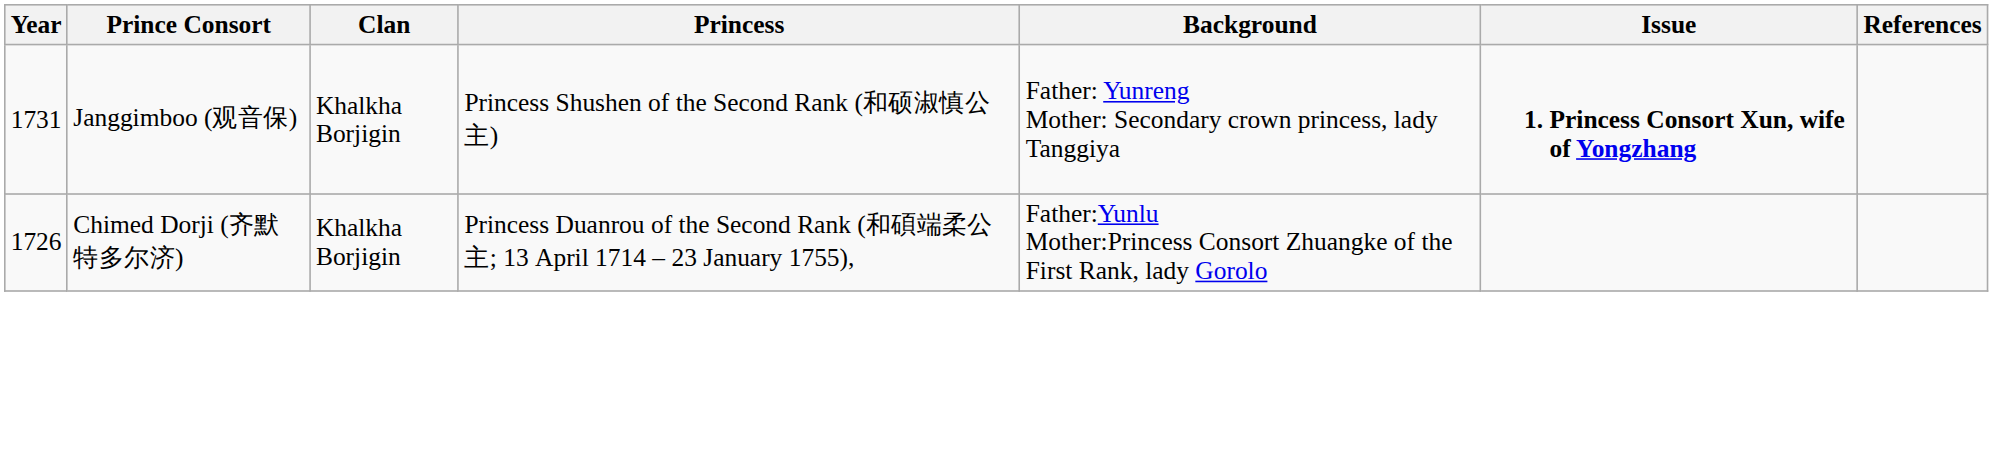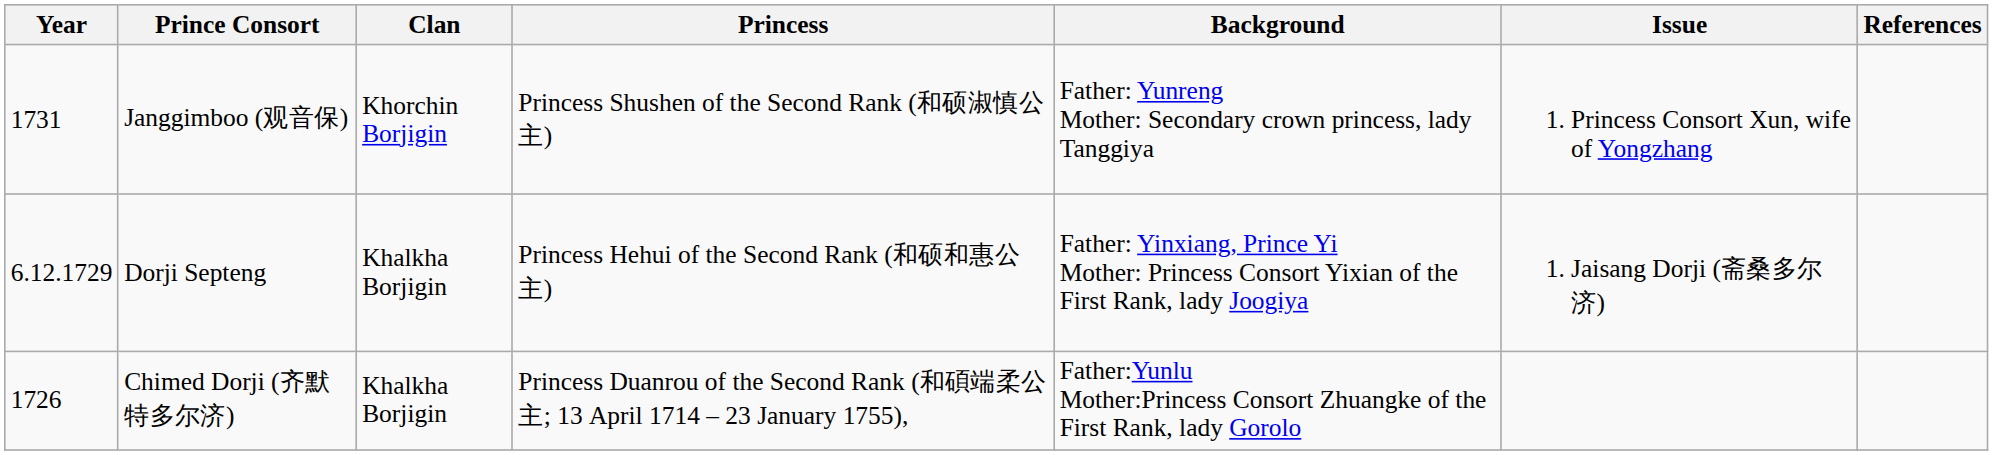Janggimboo (观音保) | Clan: Khalkha Borjigin -> Khorchin Borjigin
Janggimboo (观音保) | Issue: bold -> normal
+ row: 6.12.1729 | Dorji Septeng | Khalkha Borjigin | Princess Hehui of the Second Rank (和硕和惠公主) | Father: Yinxiang, Prince Yi Mother: Princess Consort Yixian of the First Rank, lady Joogiya | Jaisang Dorji (斋桑多尔济)
